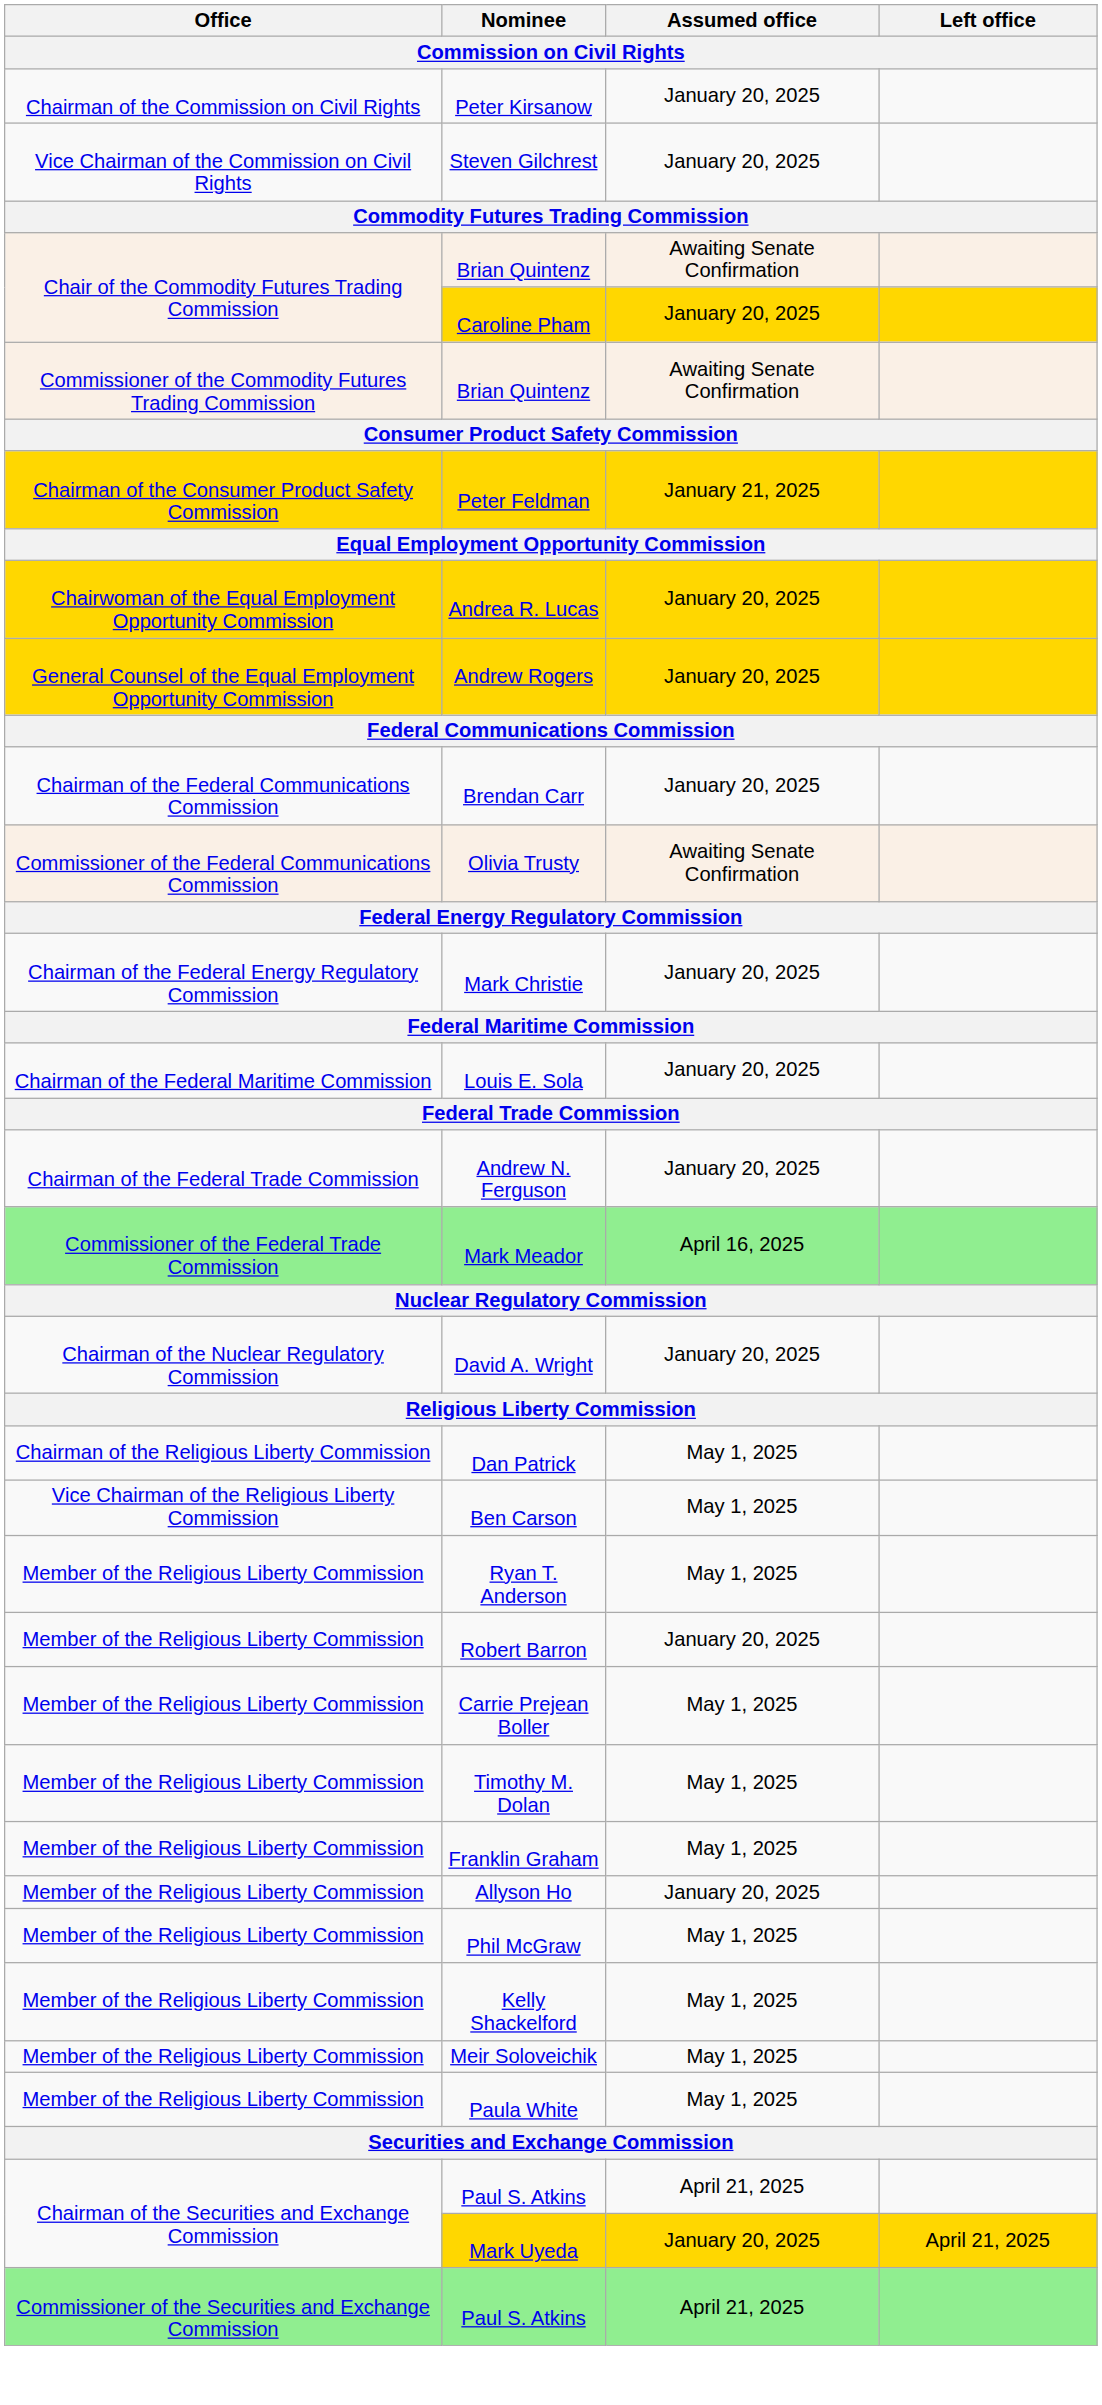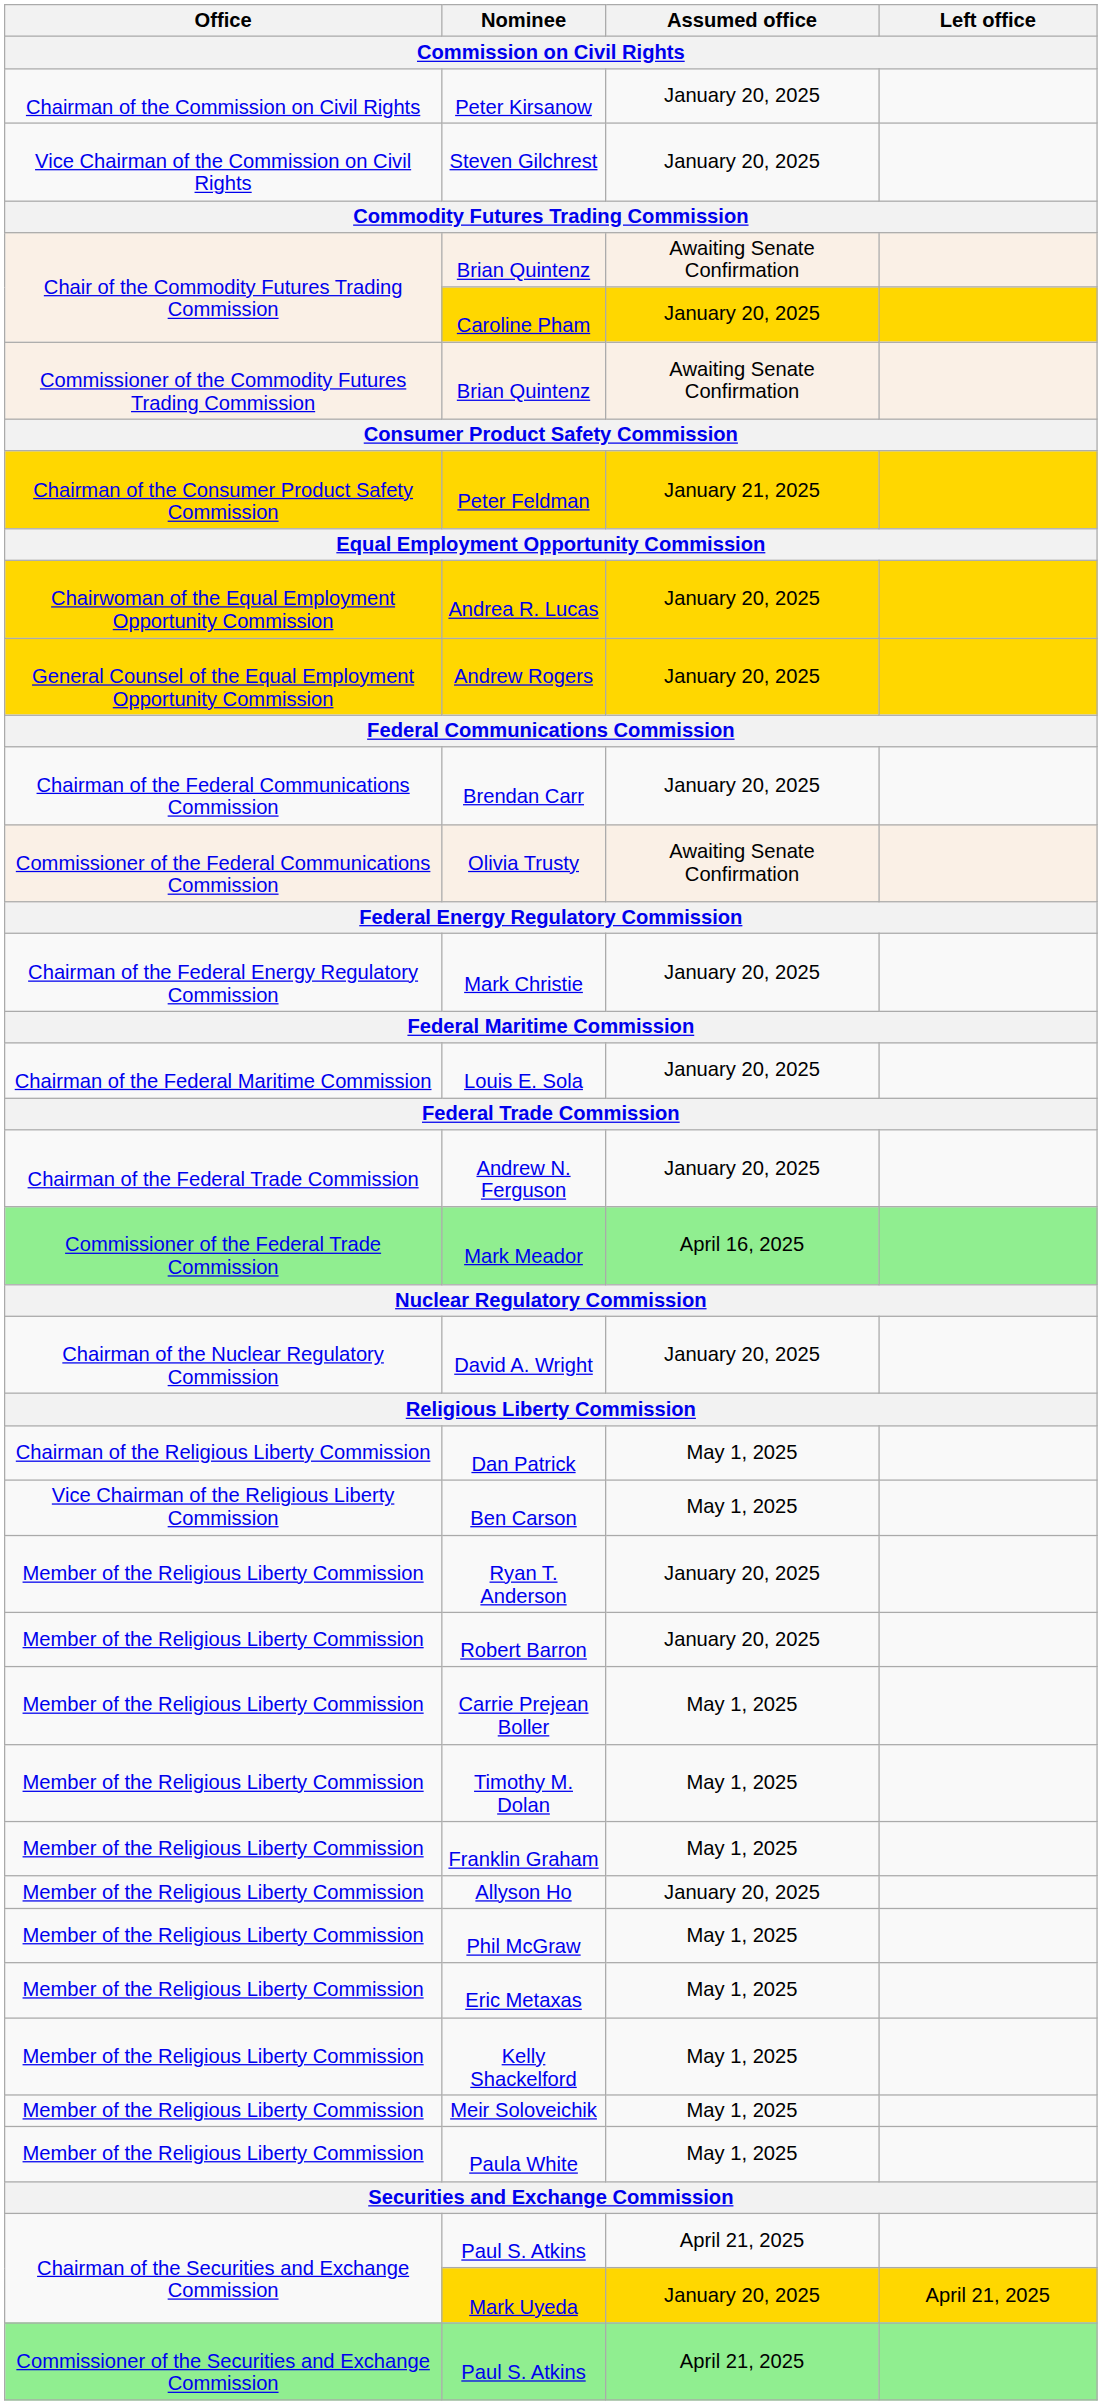Ryan T. Anderson | Assumed office: May 1, 2025 -> January 20, 2025
+ row: Member of the Religious Liberty Commission | Eric Metaxas | May 1, 2025
